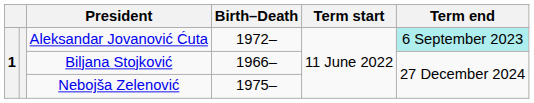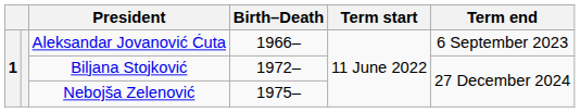Aleksandar Jovanović Ćuta | Birth–Death: 1972– -> 1966–
Aleksandar Jovanović Ćuta | Term end: paleturquoise background -> no background
Biljana Stojković | Birth–Death: 1966– -> 1972–
